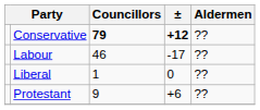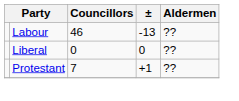- row: Conservative | 79 | +12 | ??
Labour | ±: -17 -> -13
Liberal | Councillors: 1 -> 0
Protestant | Councillors: 9 -> 7
Protestant | ±: +6 -> +1
